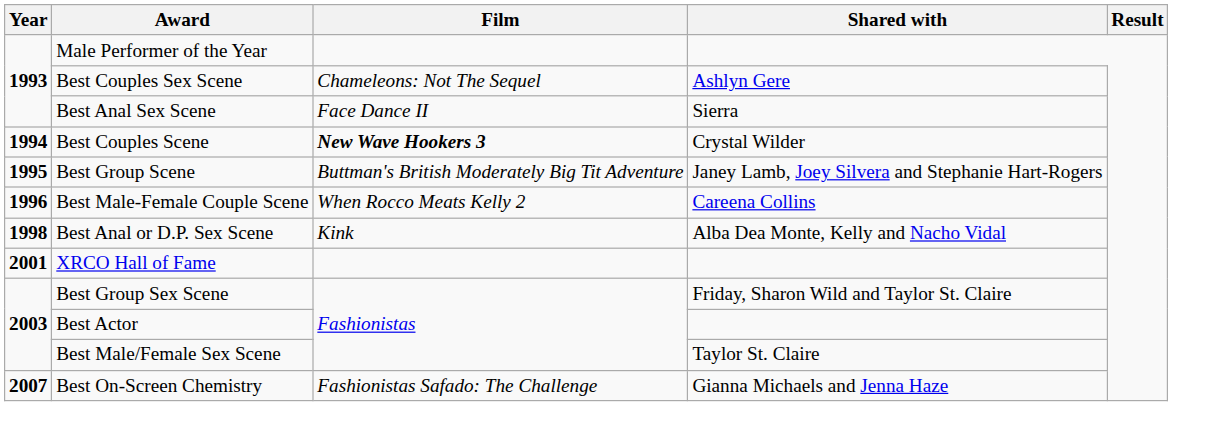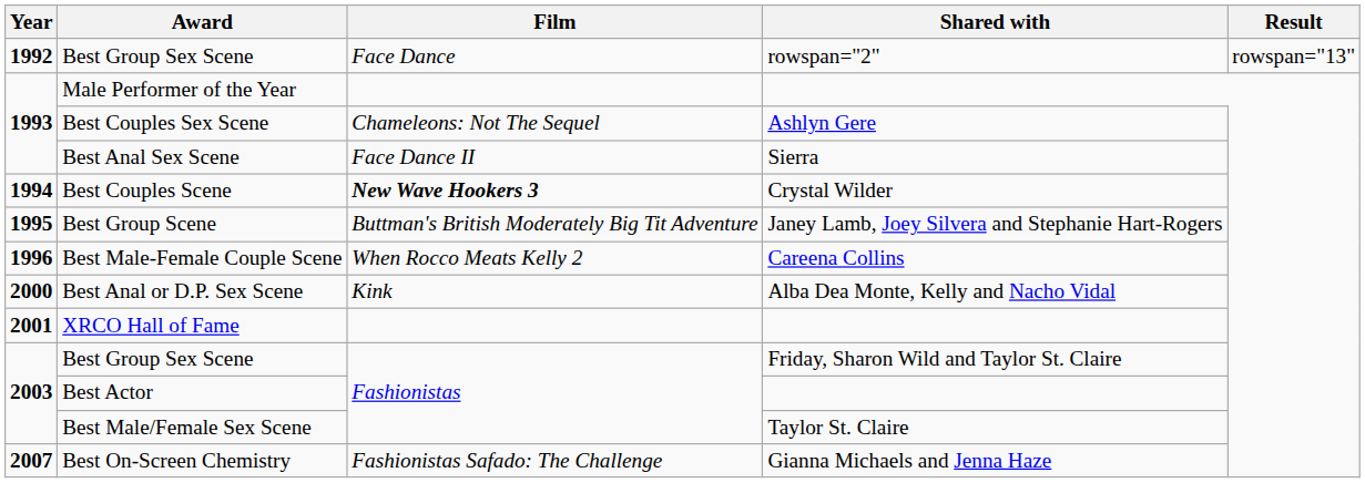+ row: 1992 | Best Group Sex Scene | Face Dance | rowspan="2" | rowspan="13"
Best Anal or D.P. Sex Scene | Year: 1998 -> 2000
